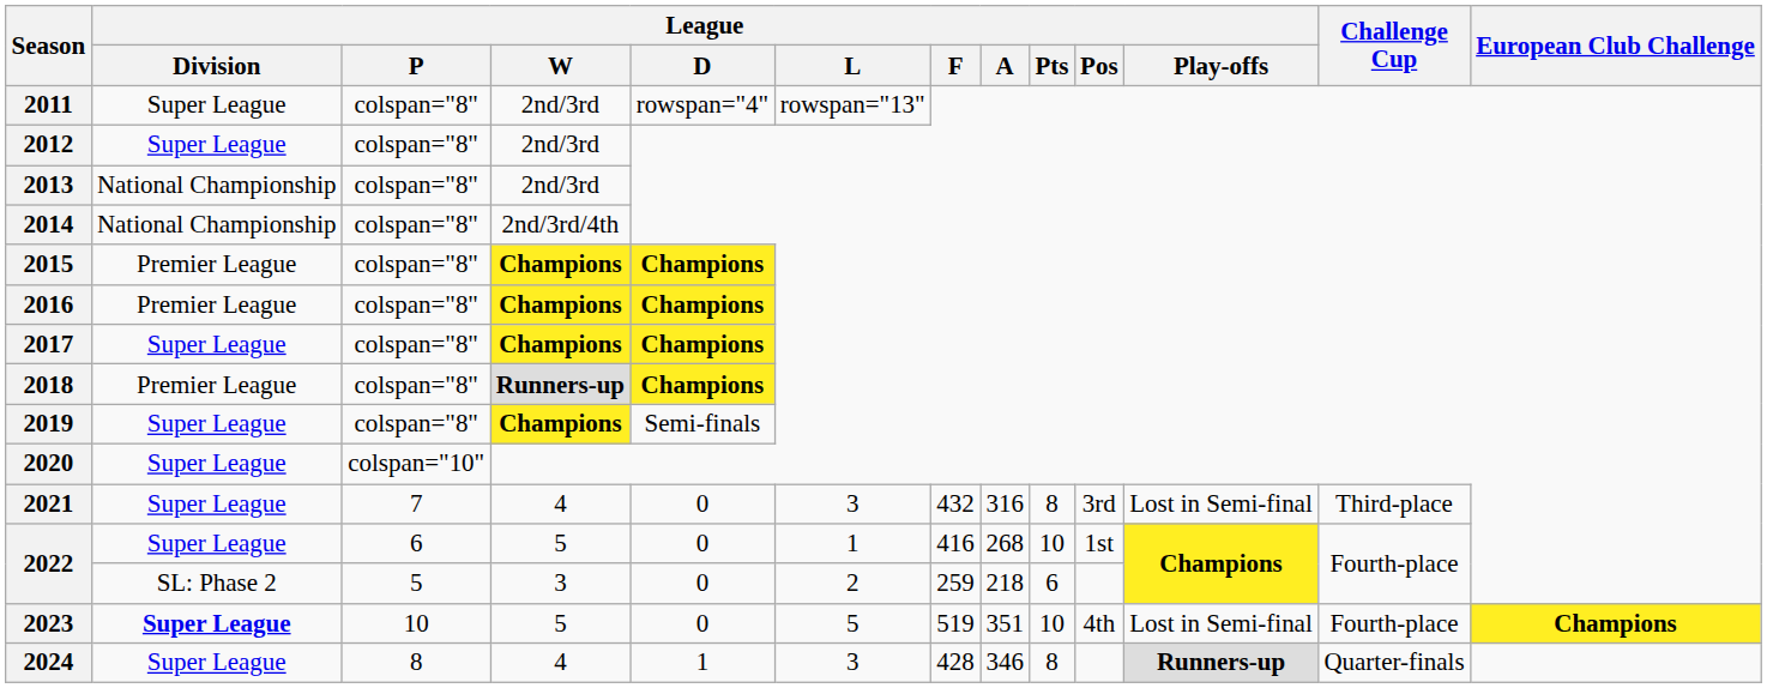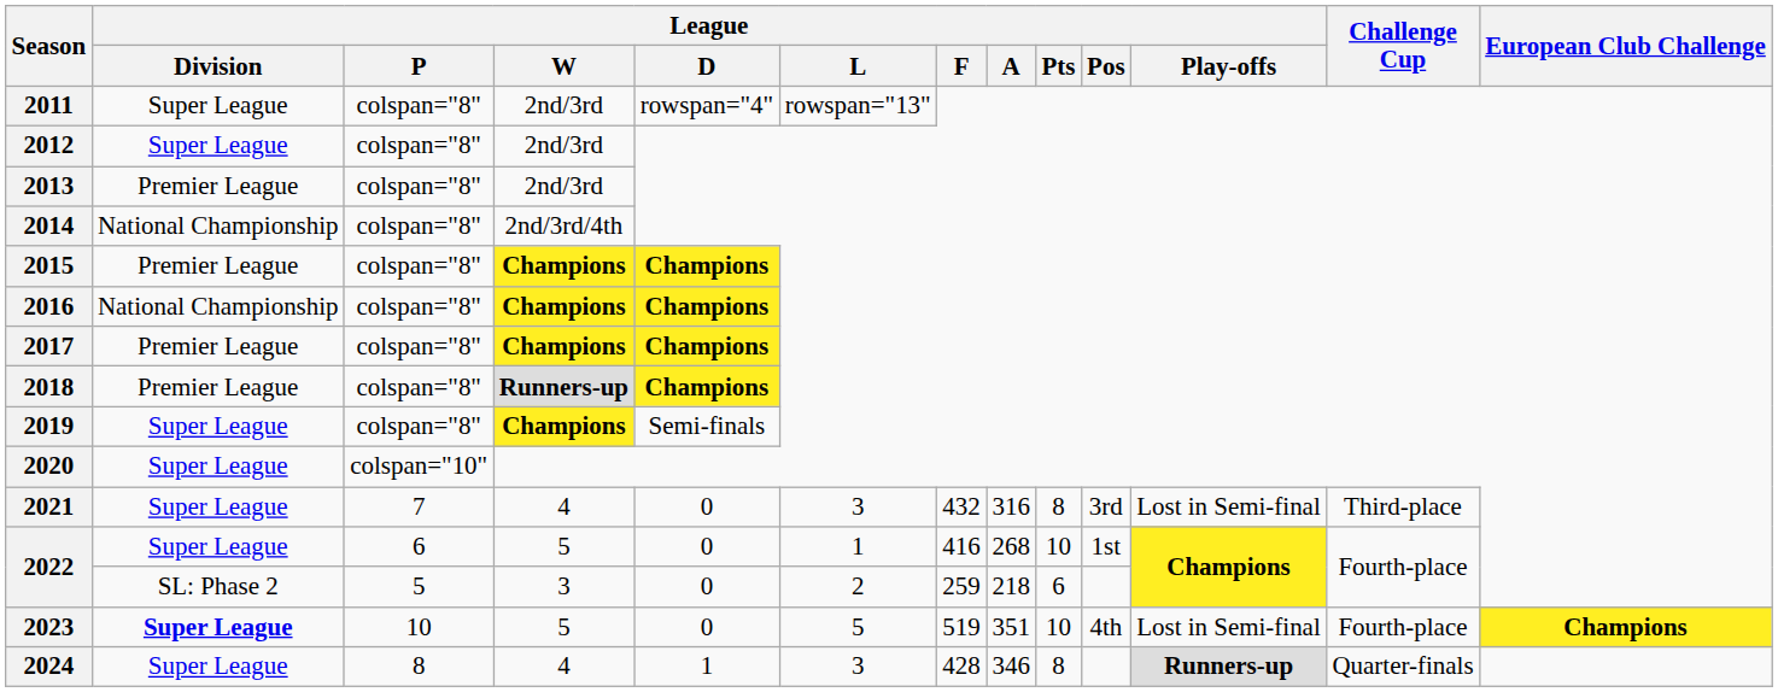2013 | League / Division: National Championship -> Premier League
2016 | League / Division: Premier League -> National Championship
2017 | League / Division: Super League -> Premier League
